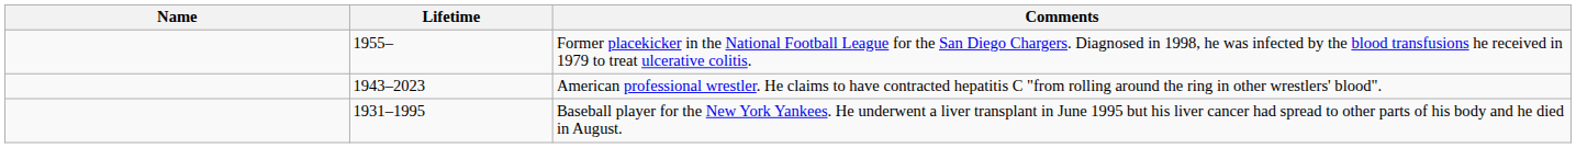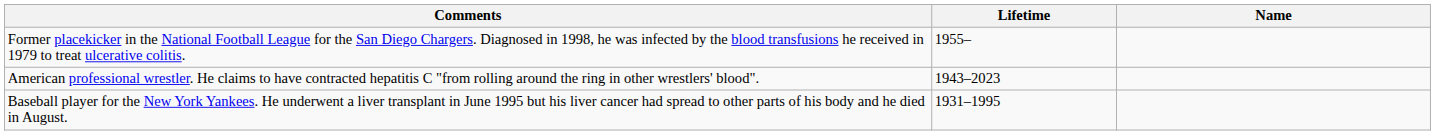columns swapped: Name <-> Comments
